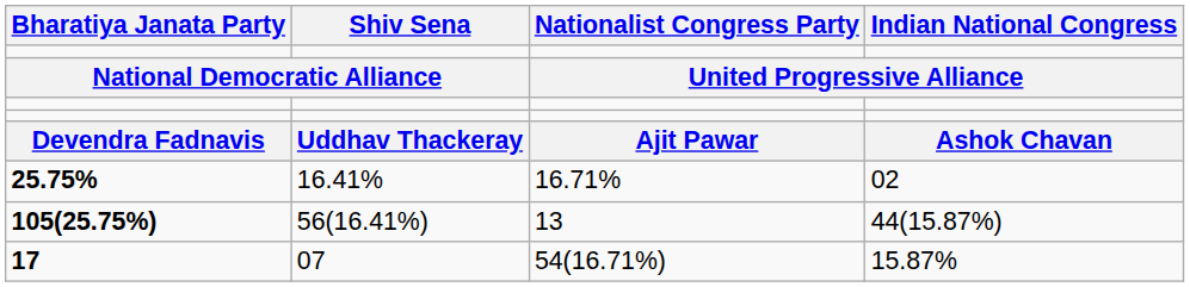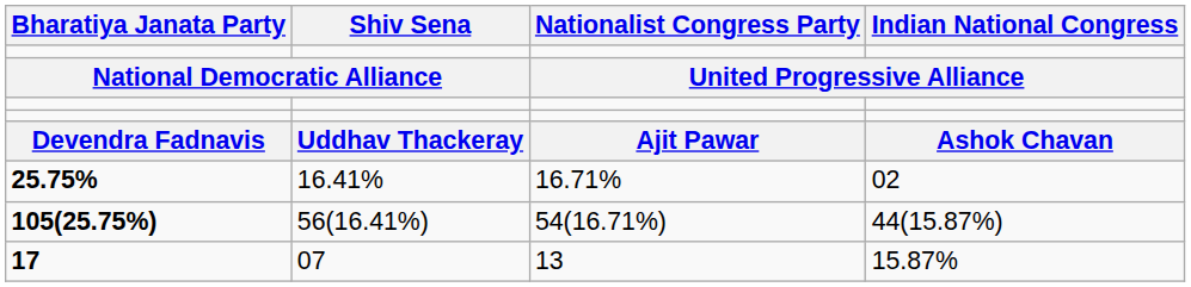105(25.75%) | Nationalist Congress Party: 13 -> 54(16.71%)
17 | Nationalist Congress Party: 54(16.71%) -> 13
